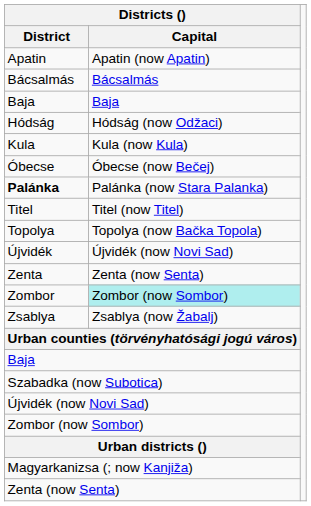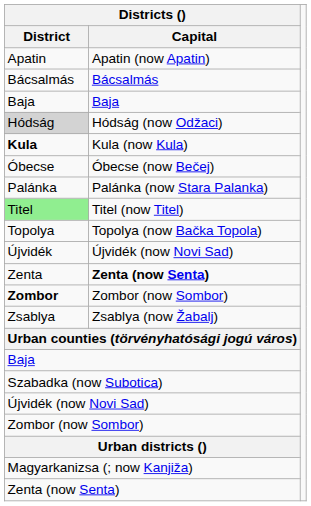Hódság | Districts () / District: no background -> lightgrey background
Kula | Districts () / District: normal -> bold
Palánka | Districts () / District: bold -> normal
Titel | Districts () / District: no background -> lightgreen background
Zenta | Districts () / Capital: normal -> bold
Zombor | Districts () / District: normal -> bold
Zombor | Districts () / Capital: paleturquoise background -> no background
